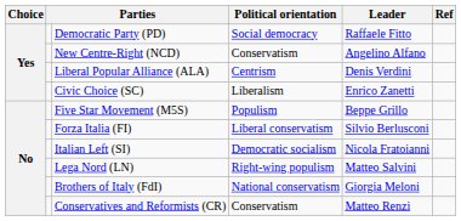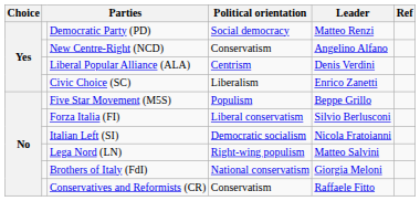Democratic Party (PD) | Leader: Raffaele Fitto -> Matteo Renzi
Conservatives and Reformists (CR) | Leader: Matteo Renzi -> Raffaele Fitto
